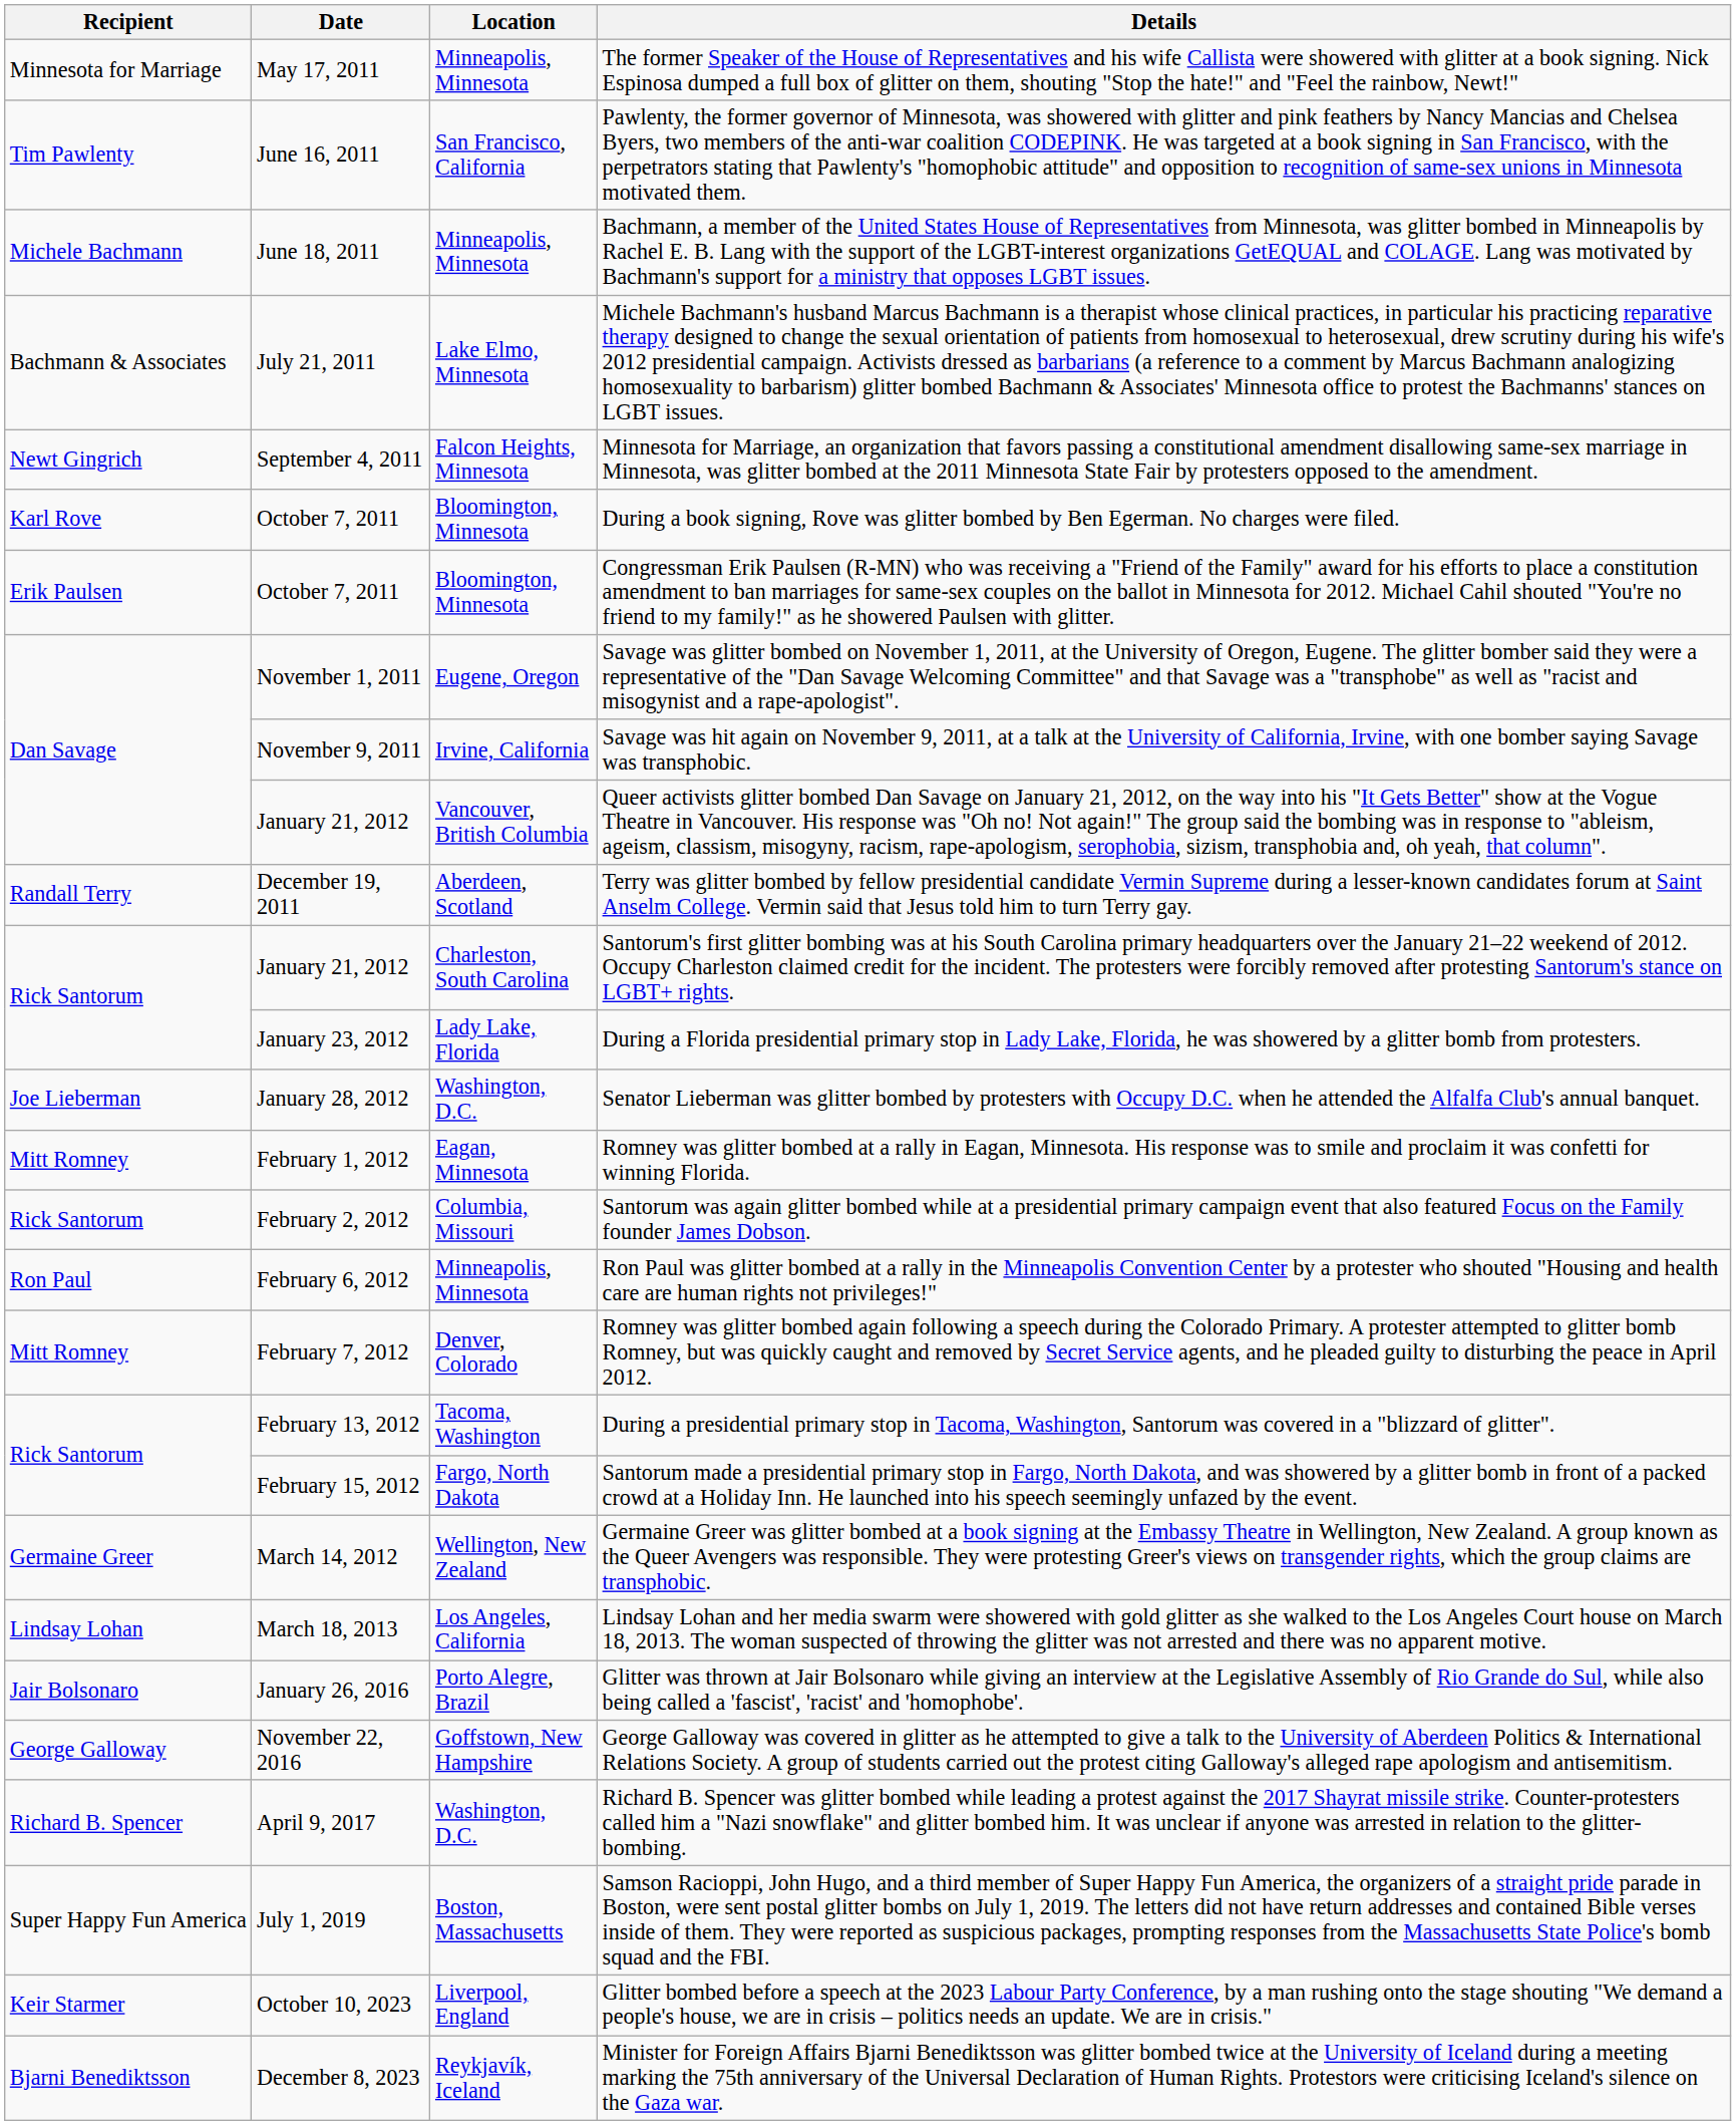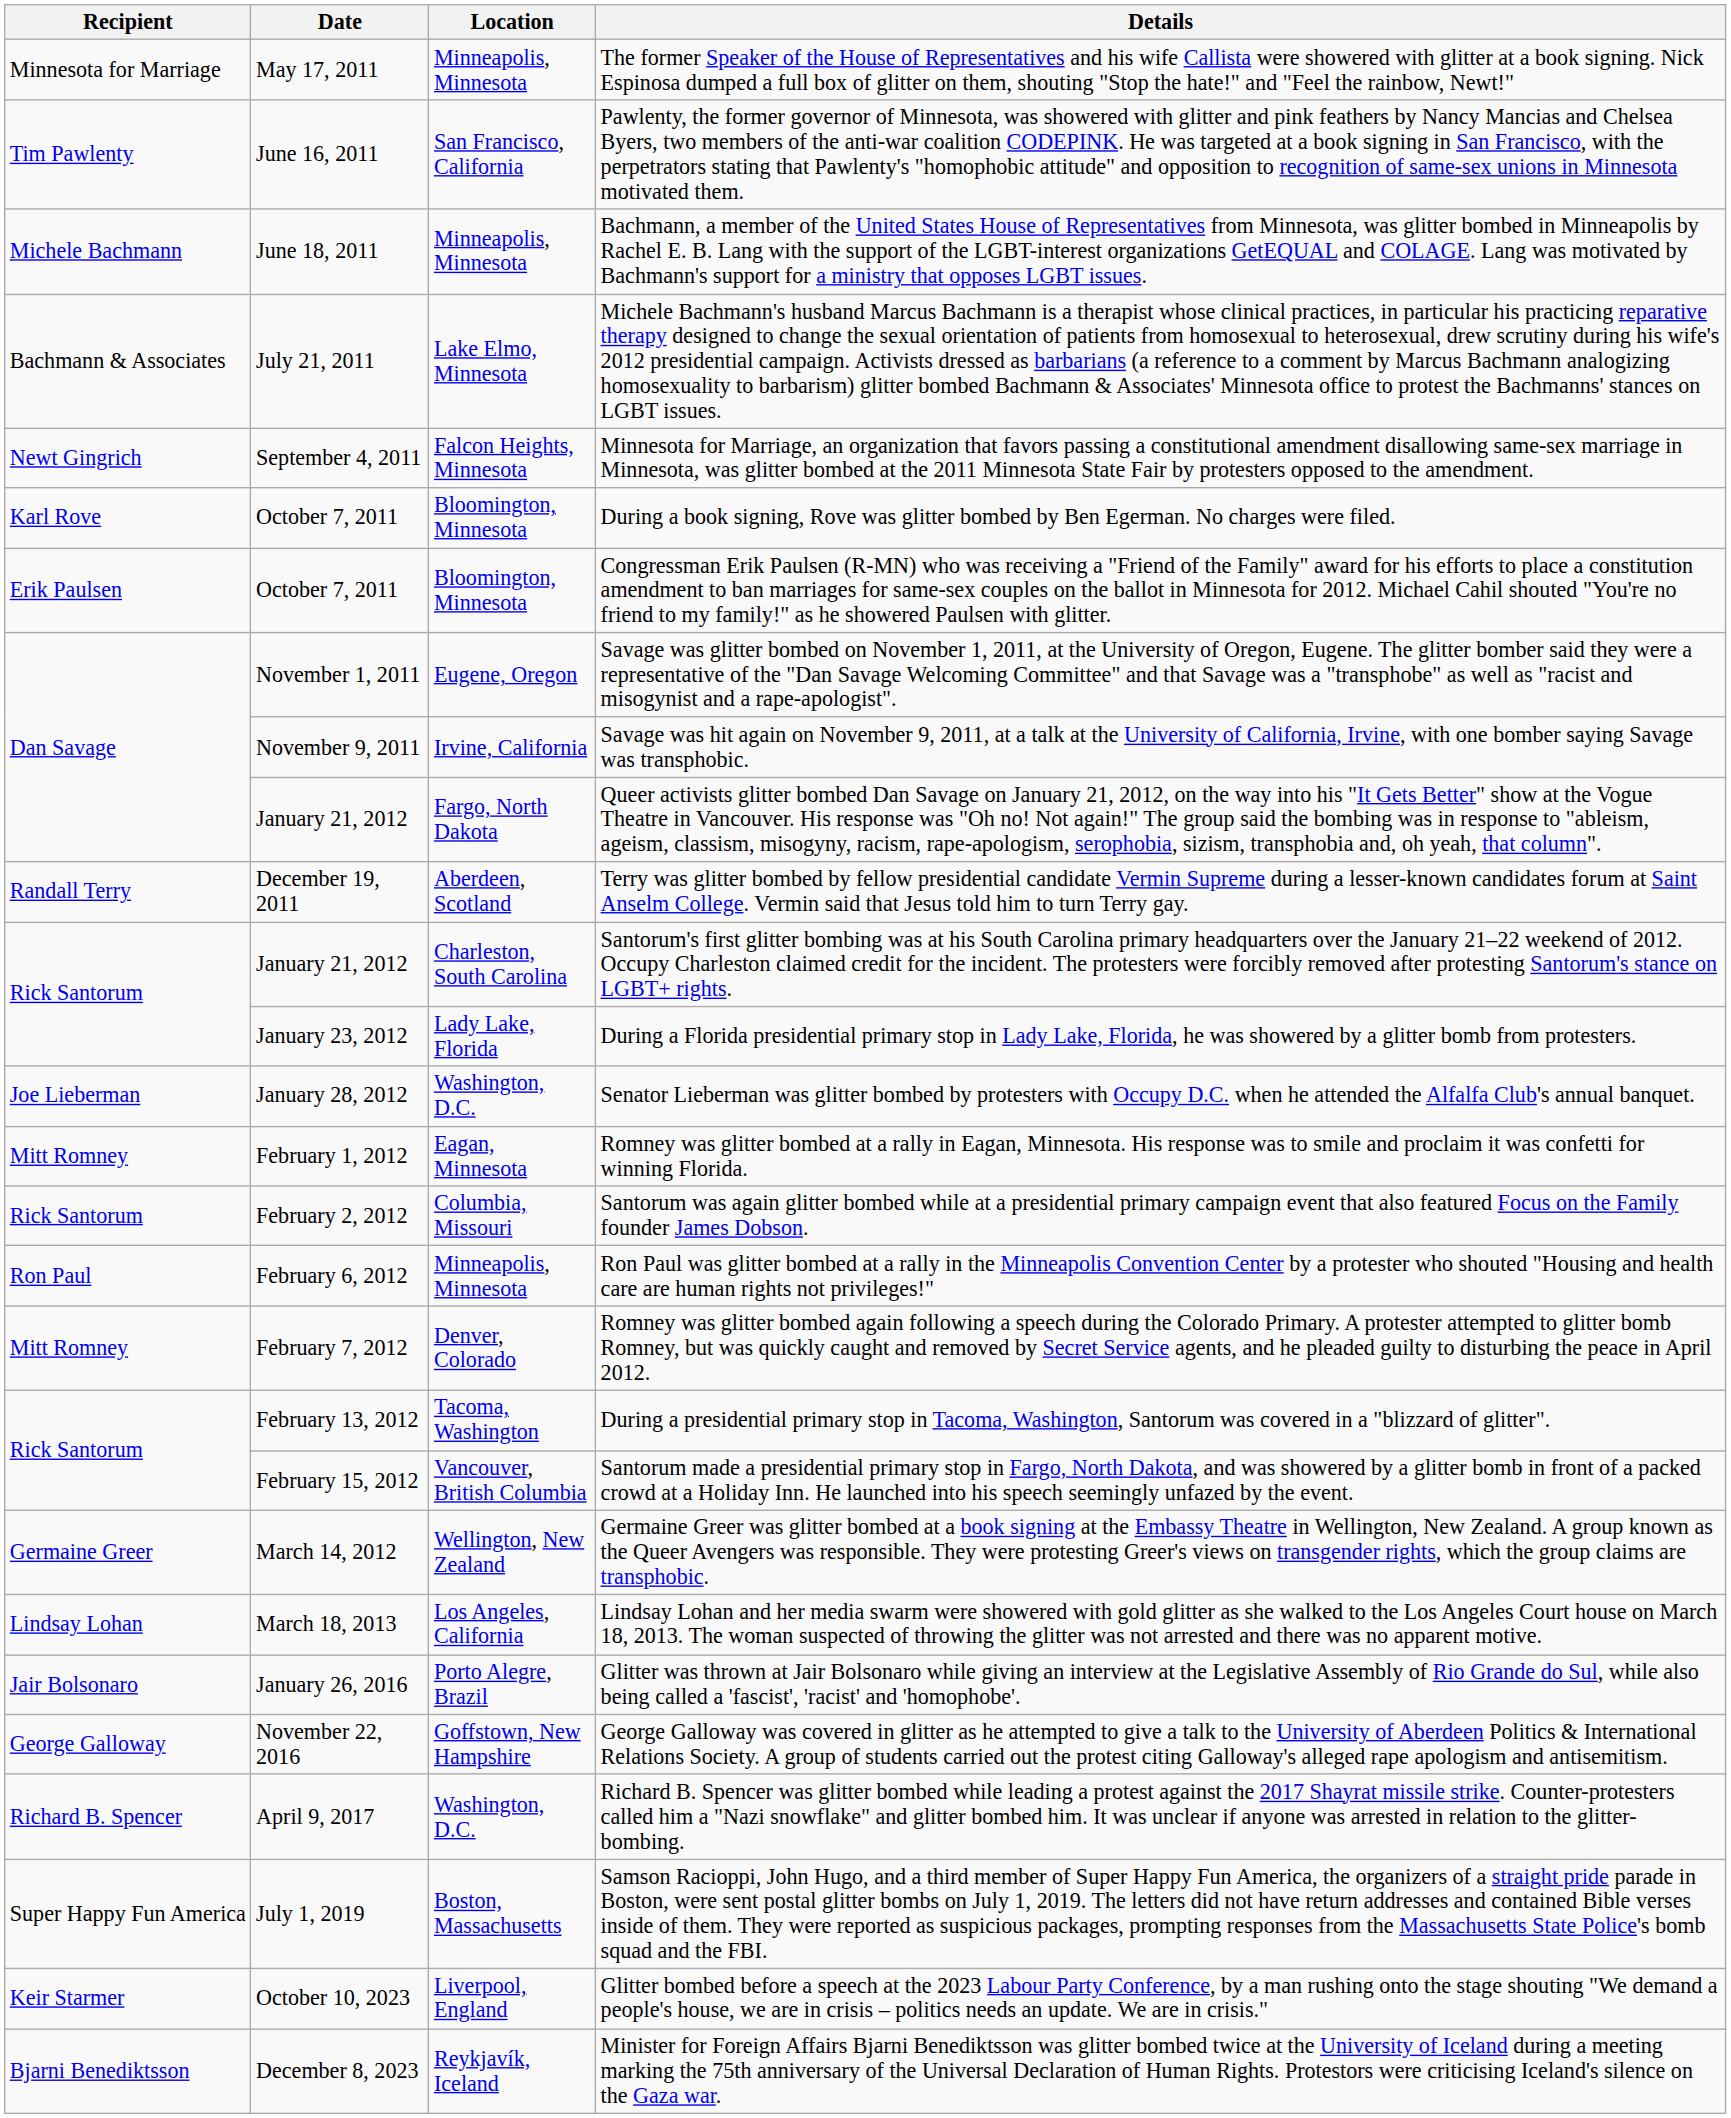row 11 | Location: Vancouver, British Columbia -> Fargo, North Dakota
row 21 | Location: Fargo, North Dakota -> Vancouver, British Columbia
